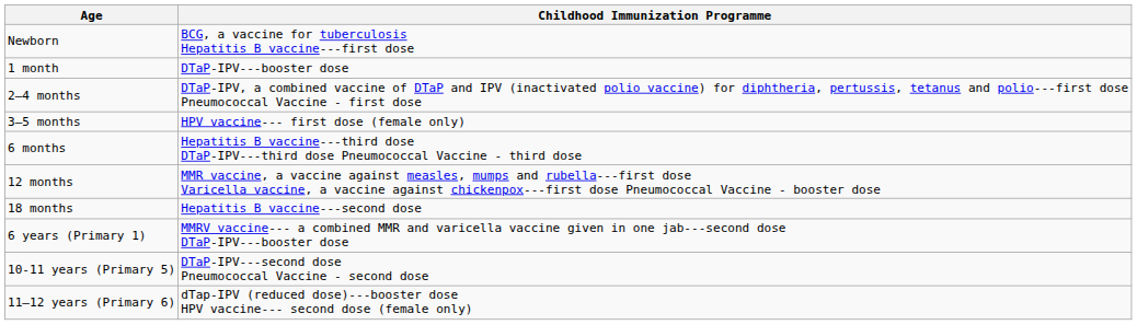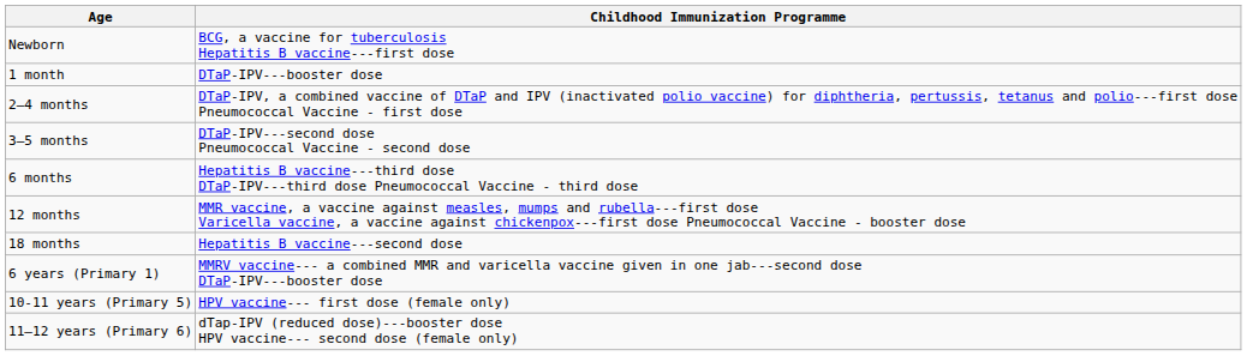3–5 months | Childhood Immunization Programme: HPV vaccine--- first dose (female only) -> DTaP-IPV---second dose Pneumococcal Vaccine - second dose
10-11 years (Primary 5) | Childhood Immunization Programme: DTaP-IPV---second dose Pneumococcal Vaccine - second dose -> HPV vaccine--- first dose (female only)
